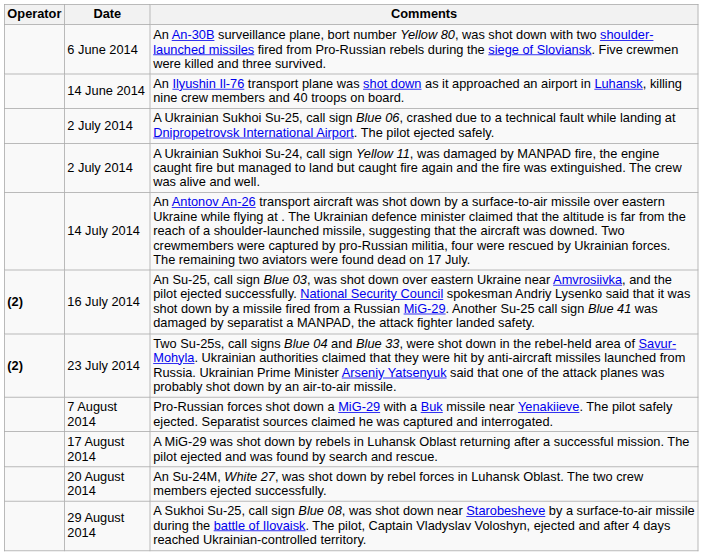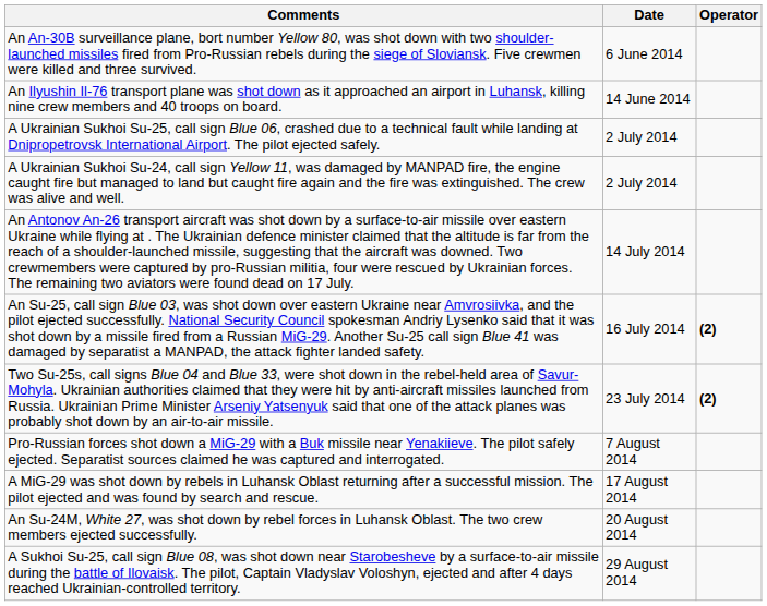columns swapped: Operator <-> Comments
